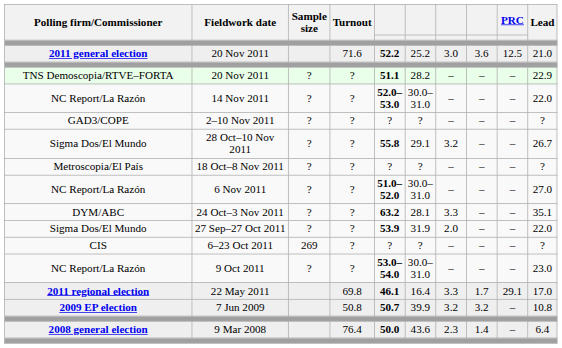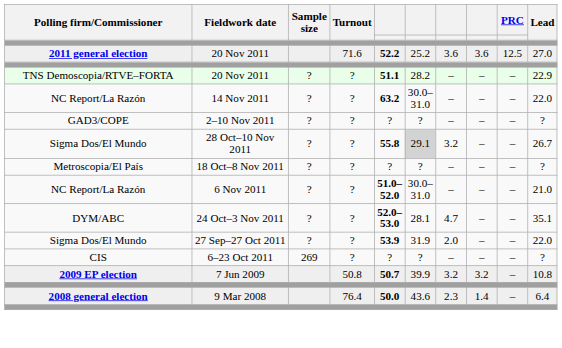2011 general election / 20 Nov 2011 | column 7: 3.0 -> 3.6
2011 general election / 20 Nov 2011 | Lead: 21.0 -> 27.0
14 Nov 2011 | column 5: 52.0– 53.0 -> 63.2
28 Oct–10 Nov 2011 | column 6: no background -> lightgrey background
6 Nov 2011 | Lead: 27.0 -> 21.0
24 Oct–3 Nov 2011 | column 5: 63.2 -> 52.0– 53.0
24 Oct–3 Nov 2011 | column 7: 3.3 -> 4.7
- row: NC Report/La Razón | 9 Oct 2011 | ? | ? | 53.0– 54.0 | 30.0– 31.0 | – | – | – | 23.0
- row: 2011 regional election | 22 May 2011 | 69.8 | 46.1 | 16.4 | 3.3 | 1.7 | 29.1 | 17.0
